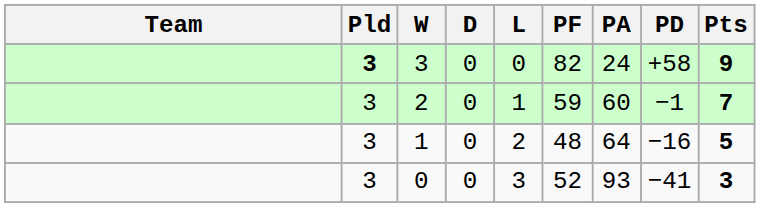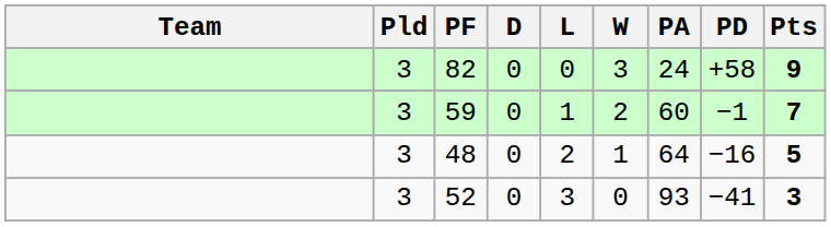columns swapped: W <-> PF
row 2 | Pld: bold -> normal
